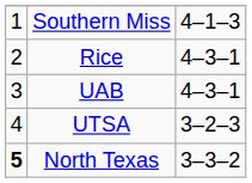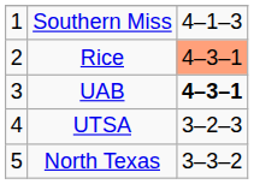Rice | column 3: no background -> lightsalmon background
UAB | column 3: normal -> bold
North Texas | column 1: bold -> normal
